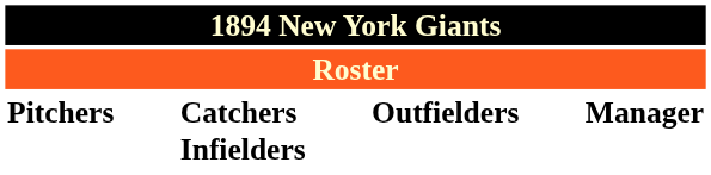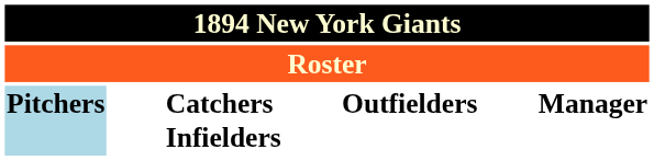Pitchers | column 1: no background -> lightblue background
